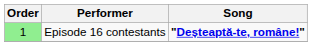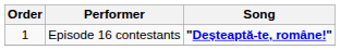Episode 16 contestants | Order: lightgreen background -> no background
